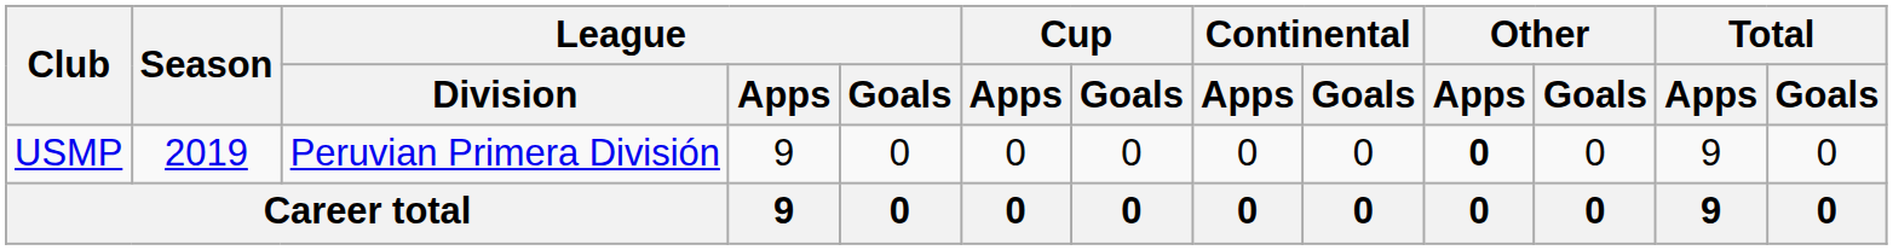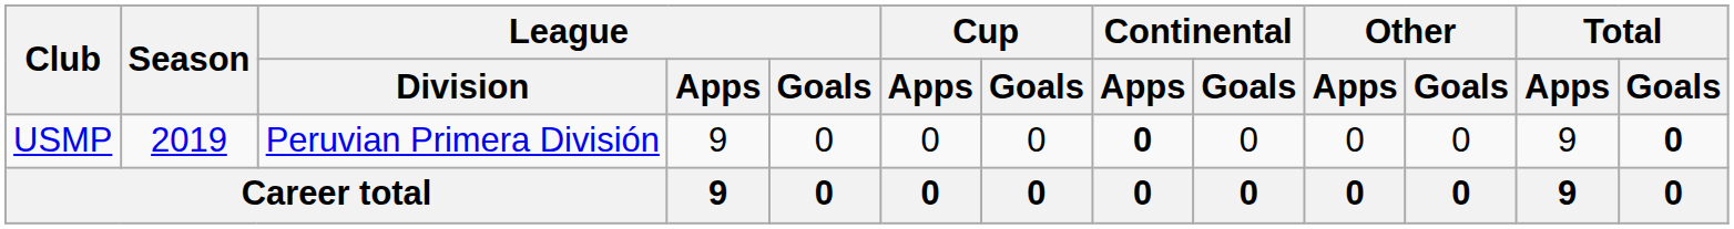USMP | Continental / Apps: normal -> bold
USMP | Other / Apps: bold -> normal
USMP | Total / Goals: normal -> bold
